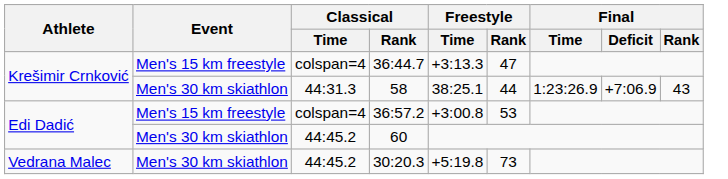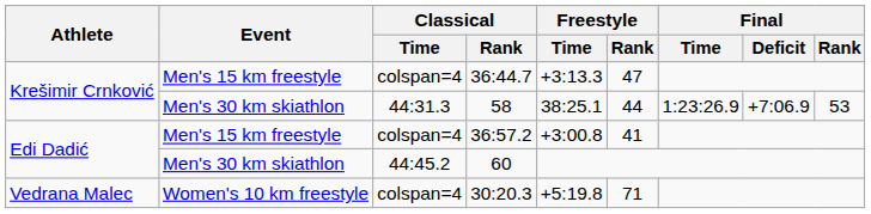58 | Final / Rank: 43 -> 53
36:57.2 | Freestyle / Rank: 53 -> 41
30:20.3 | Event: Men's 30 km skiathlon -> Women's 10 km freestyle
30:20.3 | Classical / Time: 44:45.2 -> colspan=4
30:20.3 | Freestyle / Rank: 73 -> 71
